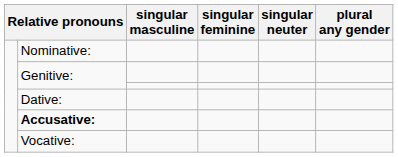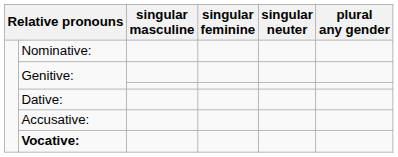Accusative: | column 2: bold -> normal
Vocative: | column 2: normal -> bold
